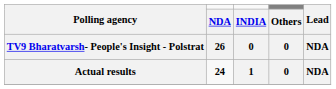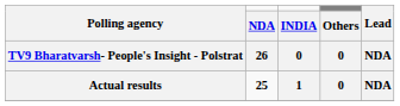Actual results | NDA / 26: 24 -> 25
